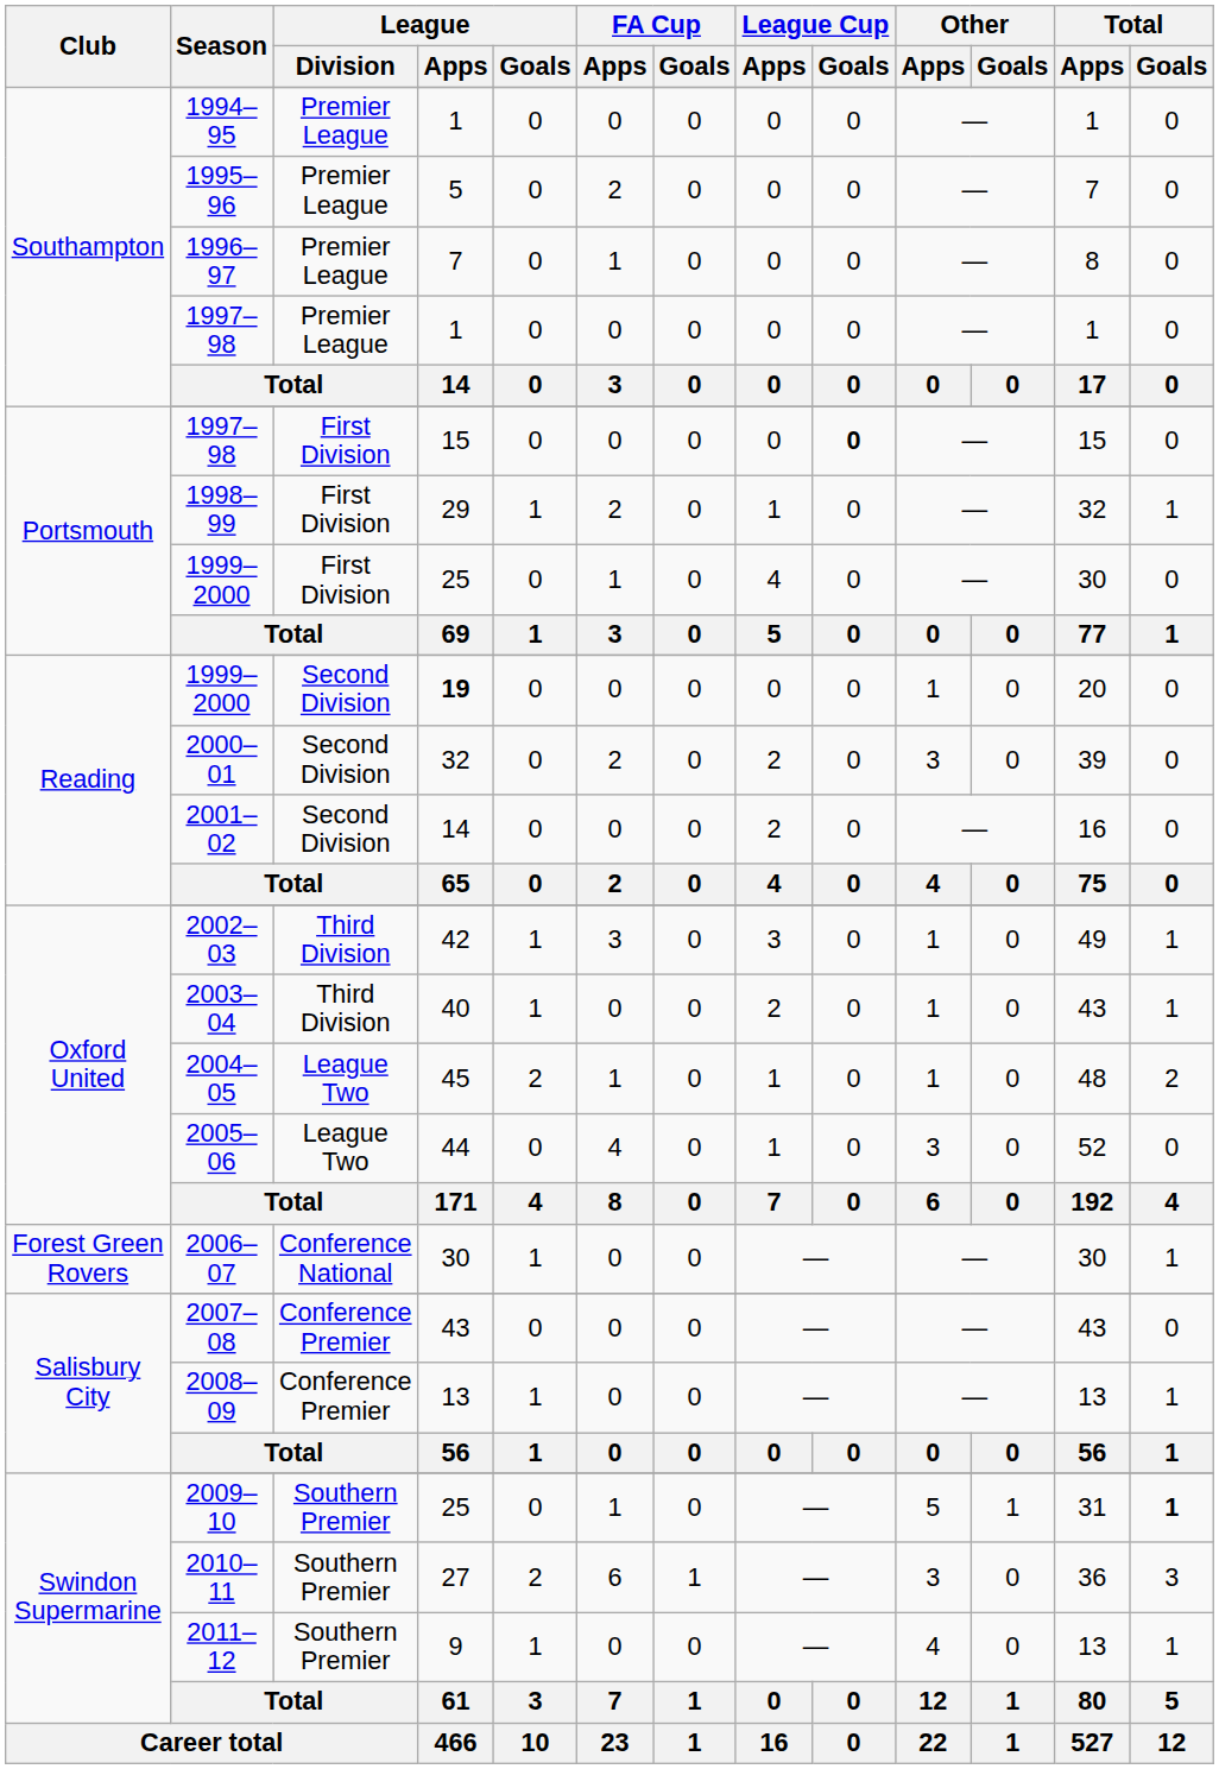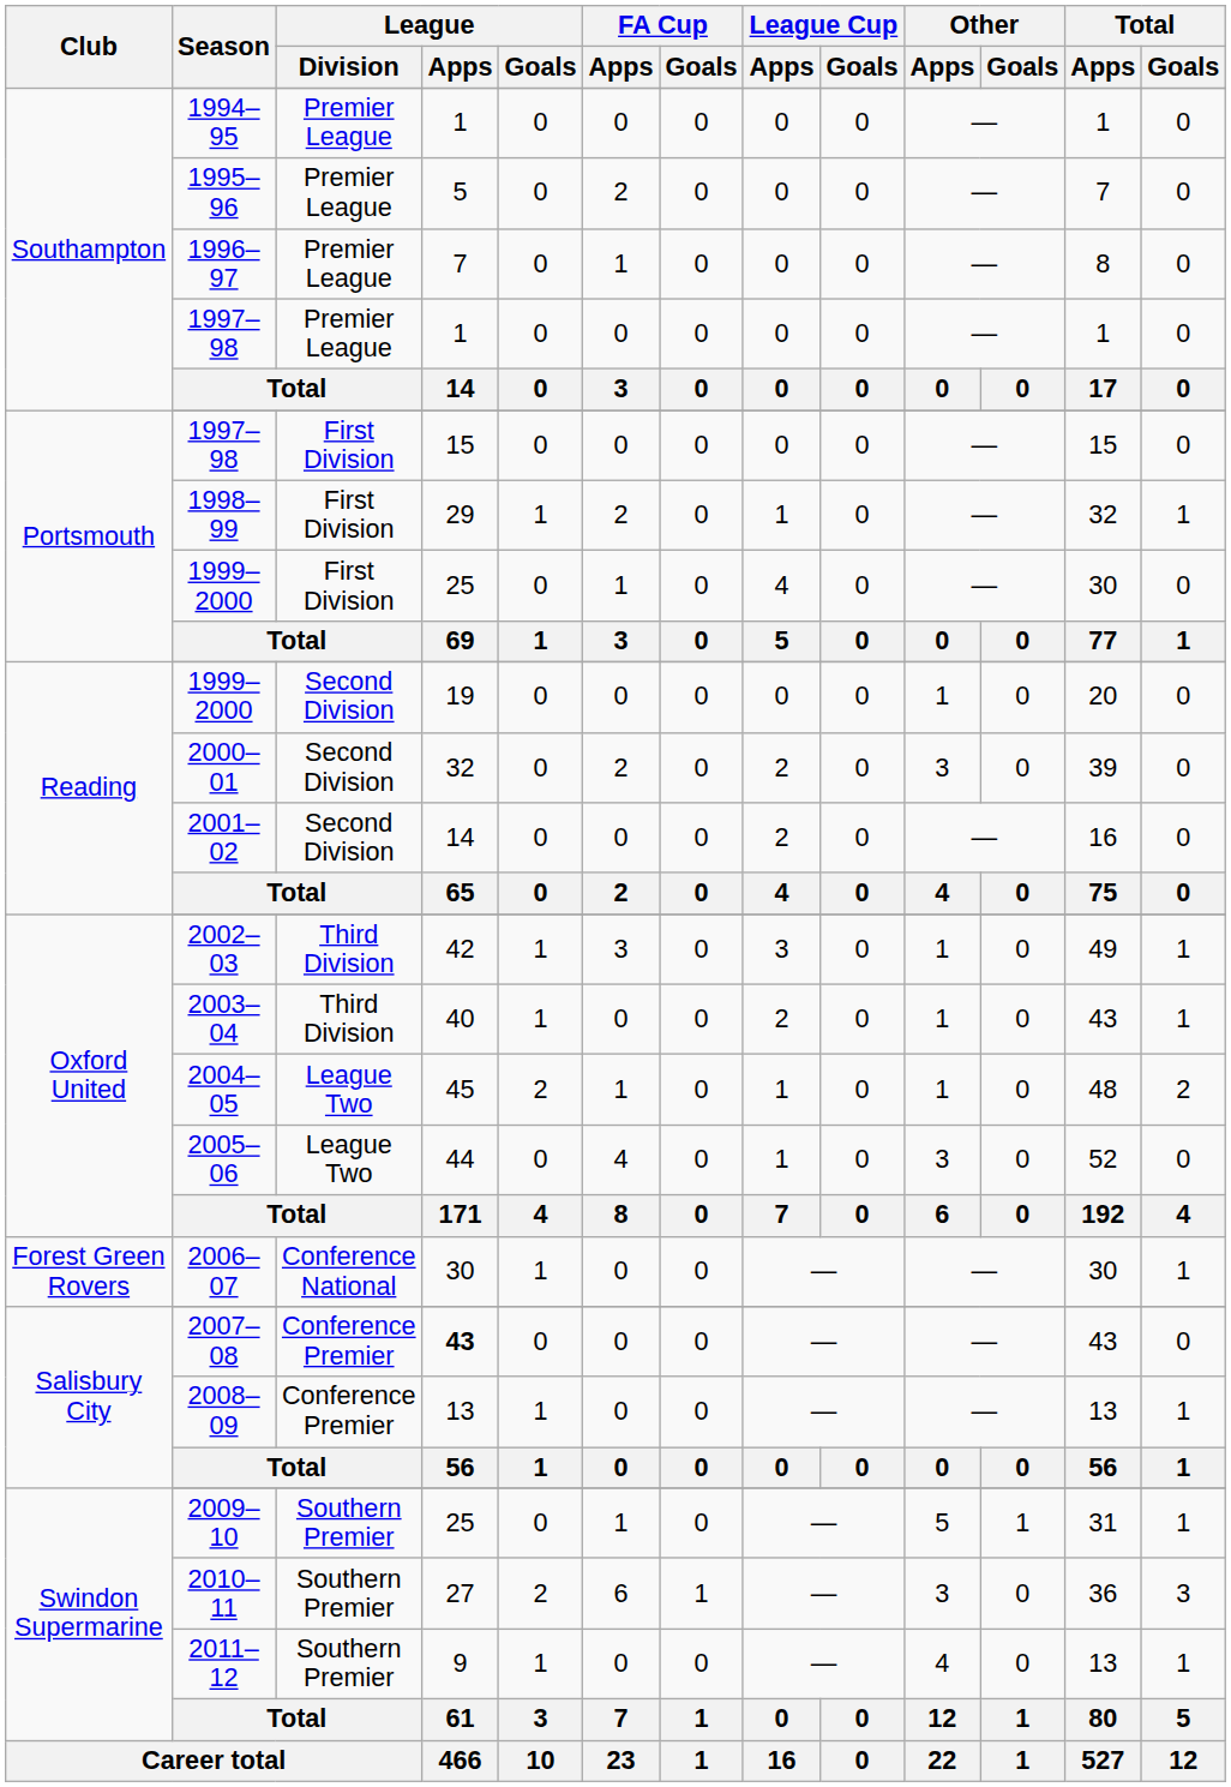Portsmouth / 1997–98 | League Cup / Goals: bold -> normal
Reading / 1999–2000 | League / Apps: bold -> normal
2007–08 | League / Apps: normal -> bold
2009–10 | Total / Goals: bold -> normal
